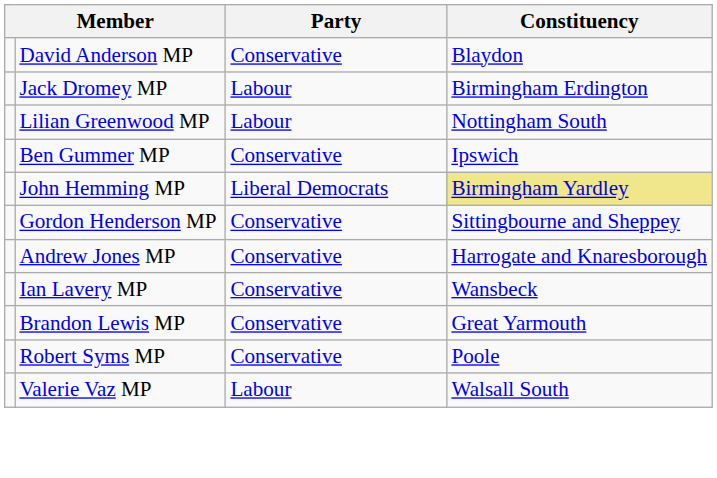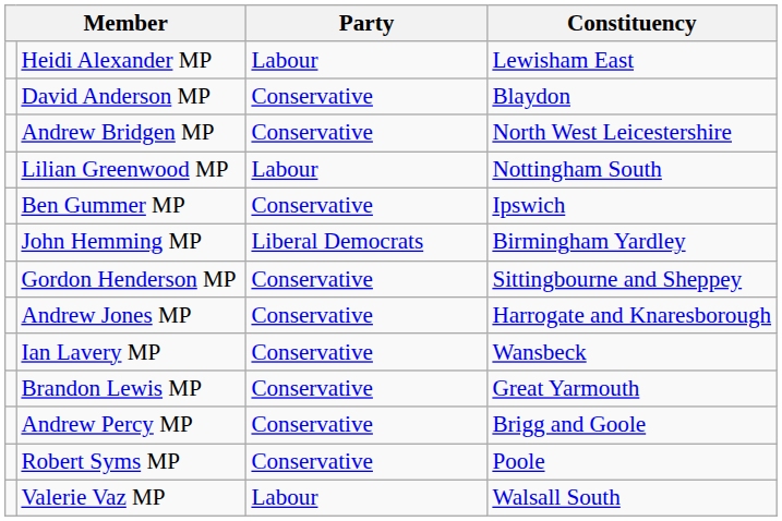+ row: Heidi Alexander MP | Labour | Lewisham East
+ row: Andrew Bridgen MP | Conservative | North West Leicestershire
- row: Jack Dromey MP | Labour | Birmingham Erdington
John Hemming MP | Constituency: khaki background -> no background
+ row: Andrew Percy MP | Conservative | Brigg and Goole
